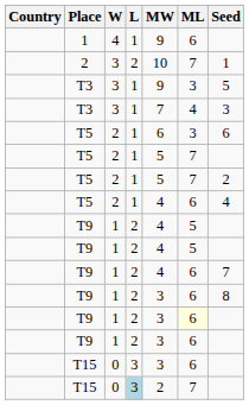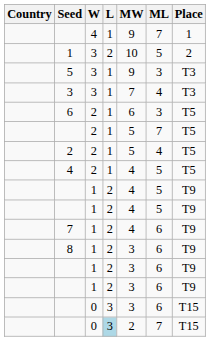columns swapped: Place <-> Seed
row 2 | ML: 6 -> 7
row 3 | ML: 7 -> 5
row 8 | ML: 7 -> 4
row 9 | ML: 6 -> 5
row 14 | ML: lightyellow background -> no background
